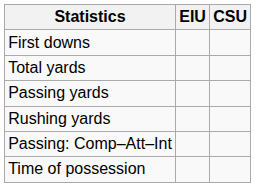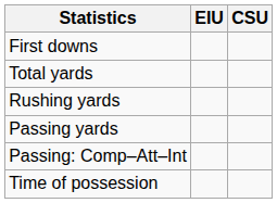rows swapped: Rushing yards <-> Passing yards
